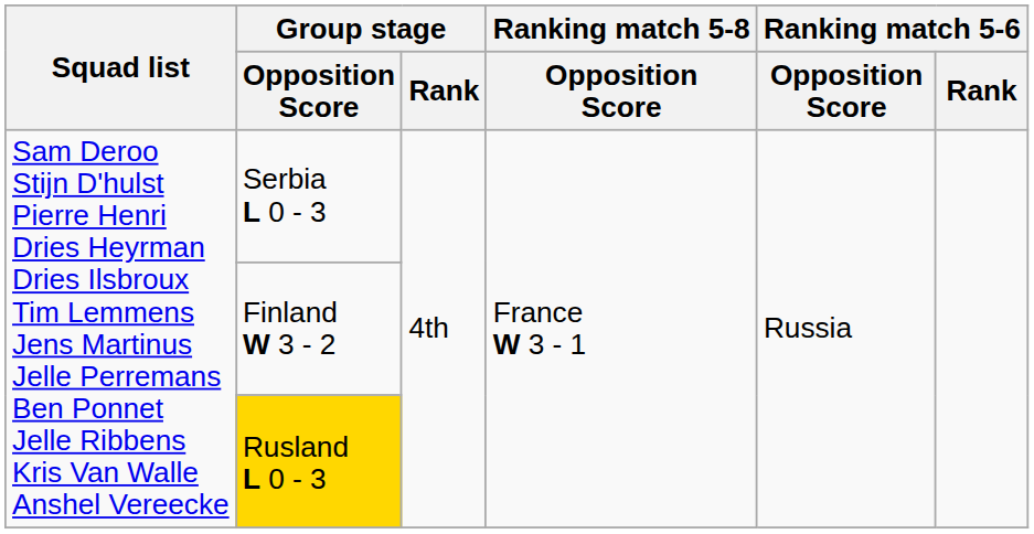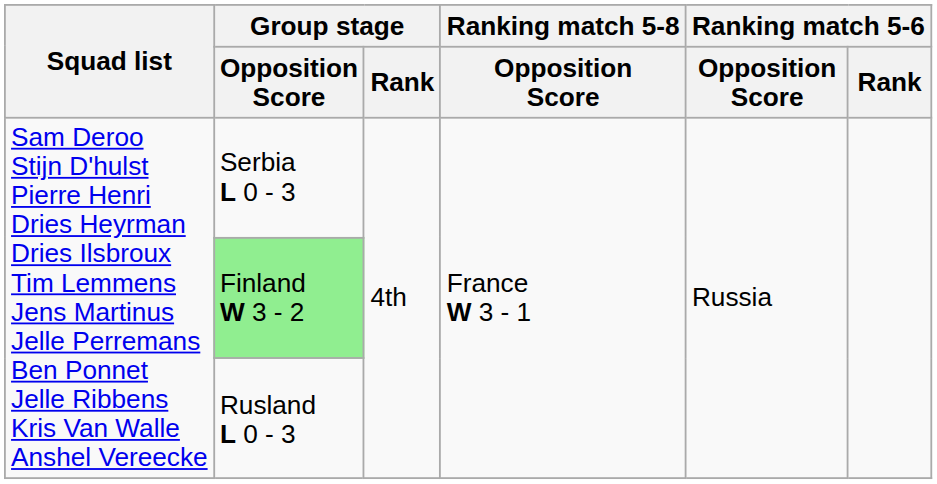Finland W 3 - 2 | Group stage / Opposition Score: no background -> lightgreen background
Rusland L 0 - 3 | Group stage / Opposition Score: gold background -> no background
